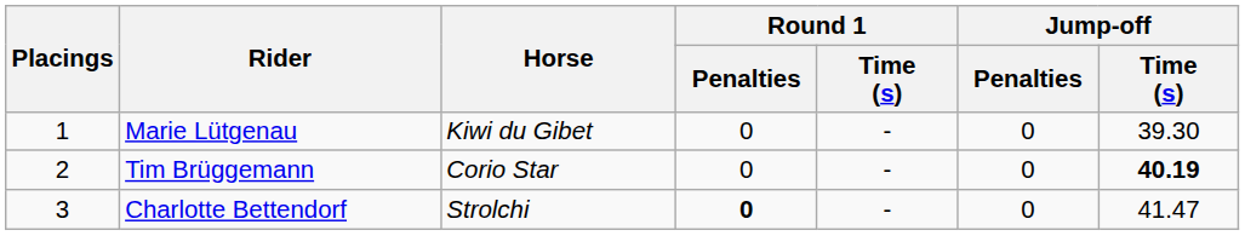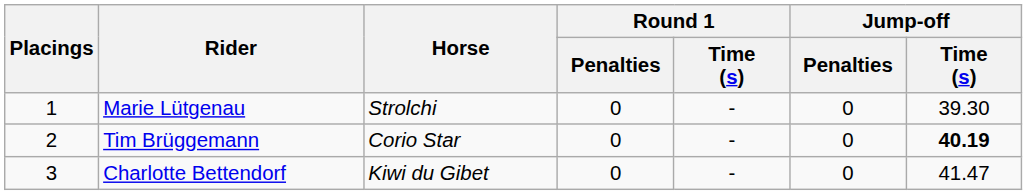Marie Lütgenau | Horse: Kiwi du Gibet -> Strolchi
Charlotte Bettendorf | Horse: Strolchi -> Kiwi du Gibet
Charlotte Bettendorf | Round 1 / Penalties: bold -> normal
